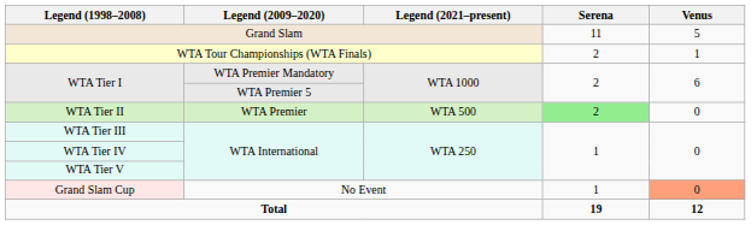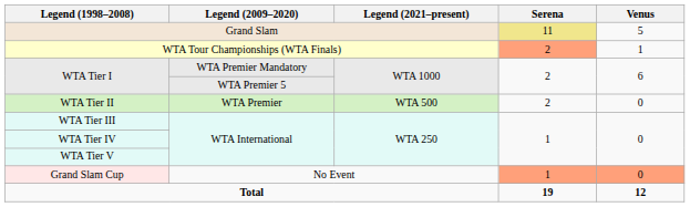Grand Slam | Serena: no background -> khaki background
WTA Tour Championships (WTA Finals) | Serena: no background -> lightsalmon background
WTA Tier II | Serena: lightgreen background -> no background
Grand Slam Cup | Serena: no background -> lightsalmon background
